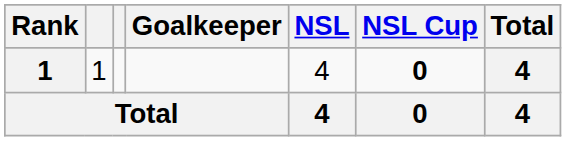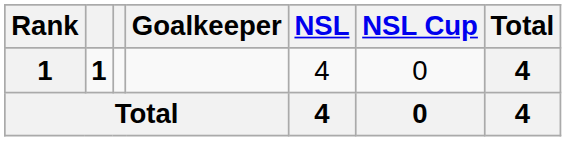row 2 | column 2: normal -> bold
row 2 | NSL Cup: bold -> normal
